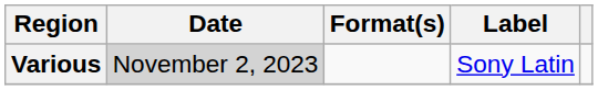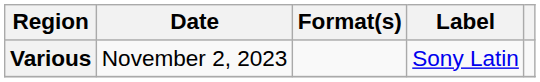Various | Date: lightgrey background -> no background
